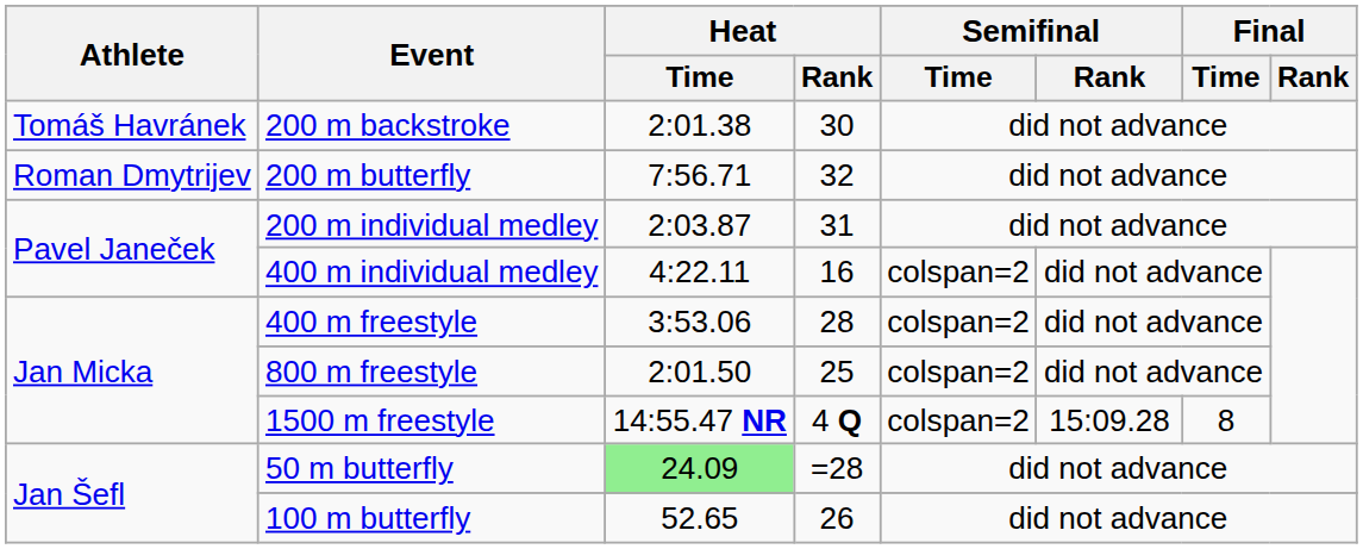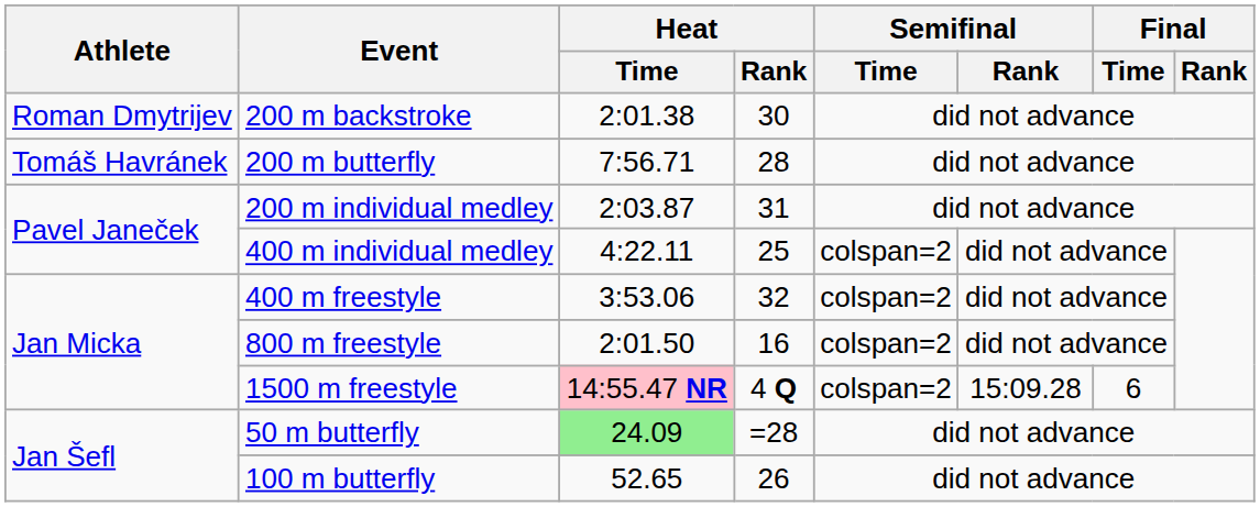200 m backstroke | Athlete: Tomáš Havránek -> Roman Dmytrijev
200 m butterfly | Athlete: Roman Dmytrijev -> Tomáš Havránek
200 m butterfly | Heat / Rank: 32 -> 28
400 m individual medley | Heat / Rank: 16 -> 25
400 m freestyle | Heat / Rank: 28 -> 32
800 m freestyle | Heat / Rank: 25 -> 16
1500 m freestyle | Heat / Time: no background -> pink background
1500 m freestyle | Final / Time: 8 -> 6
